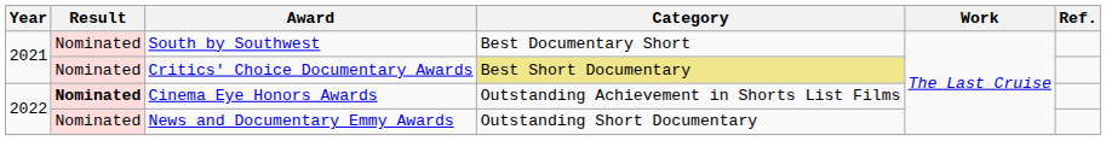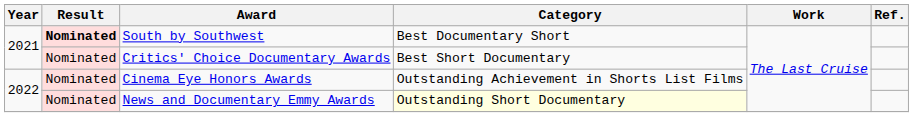South by Southwest | Result: normal -> bold
Critics' Choice Documentary Awards | Category: khaki background -> no background
Cinema Eye Honors Awards | Result: bold -> normal
News and Documentary Emmy Awards | Category: no background -> lightyellow background
